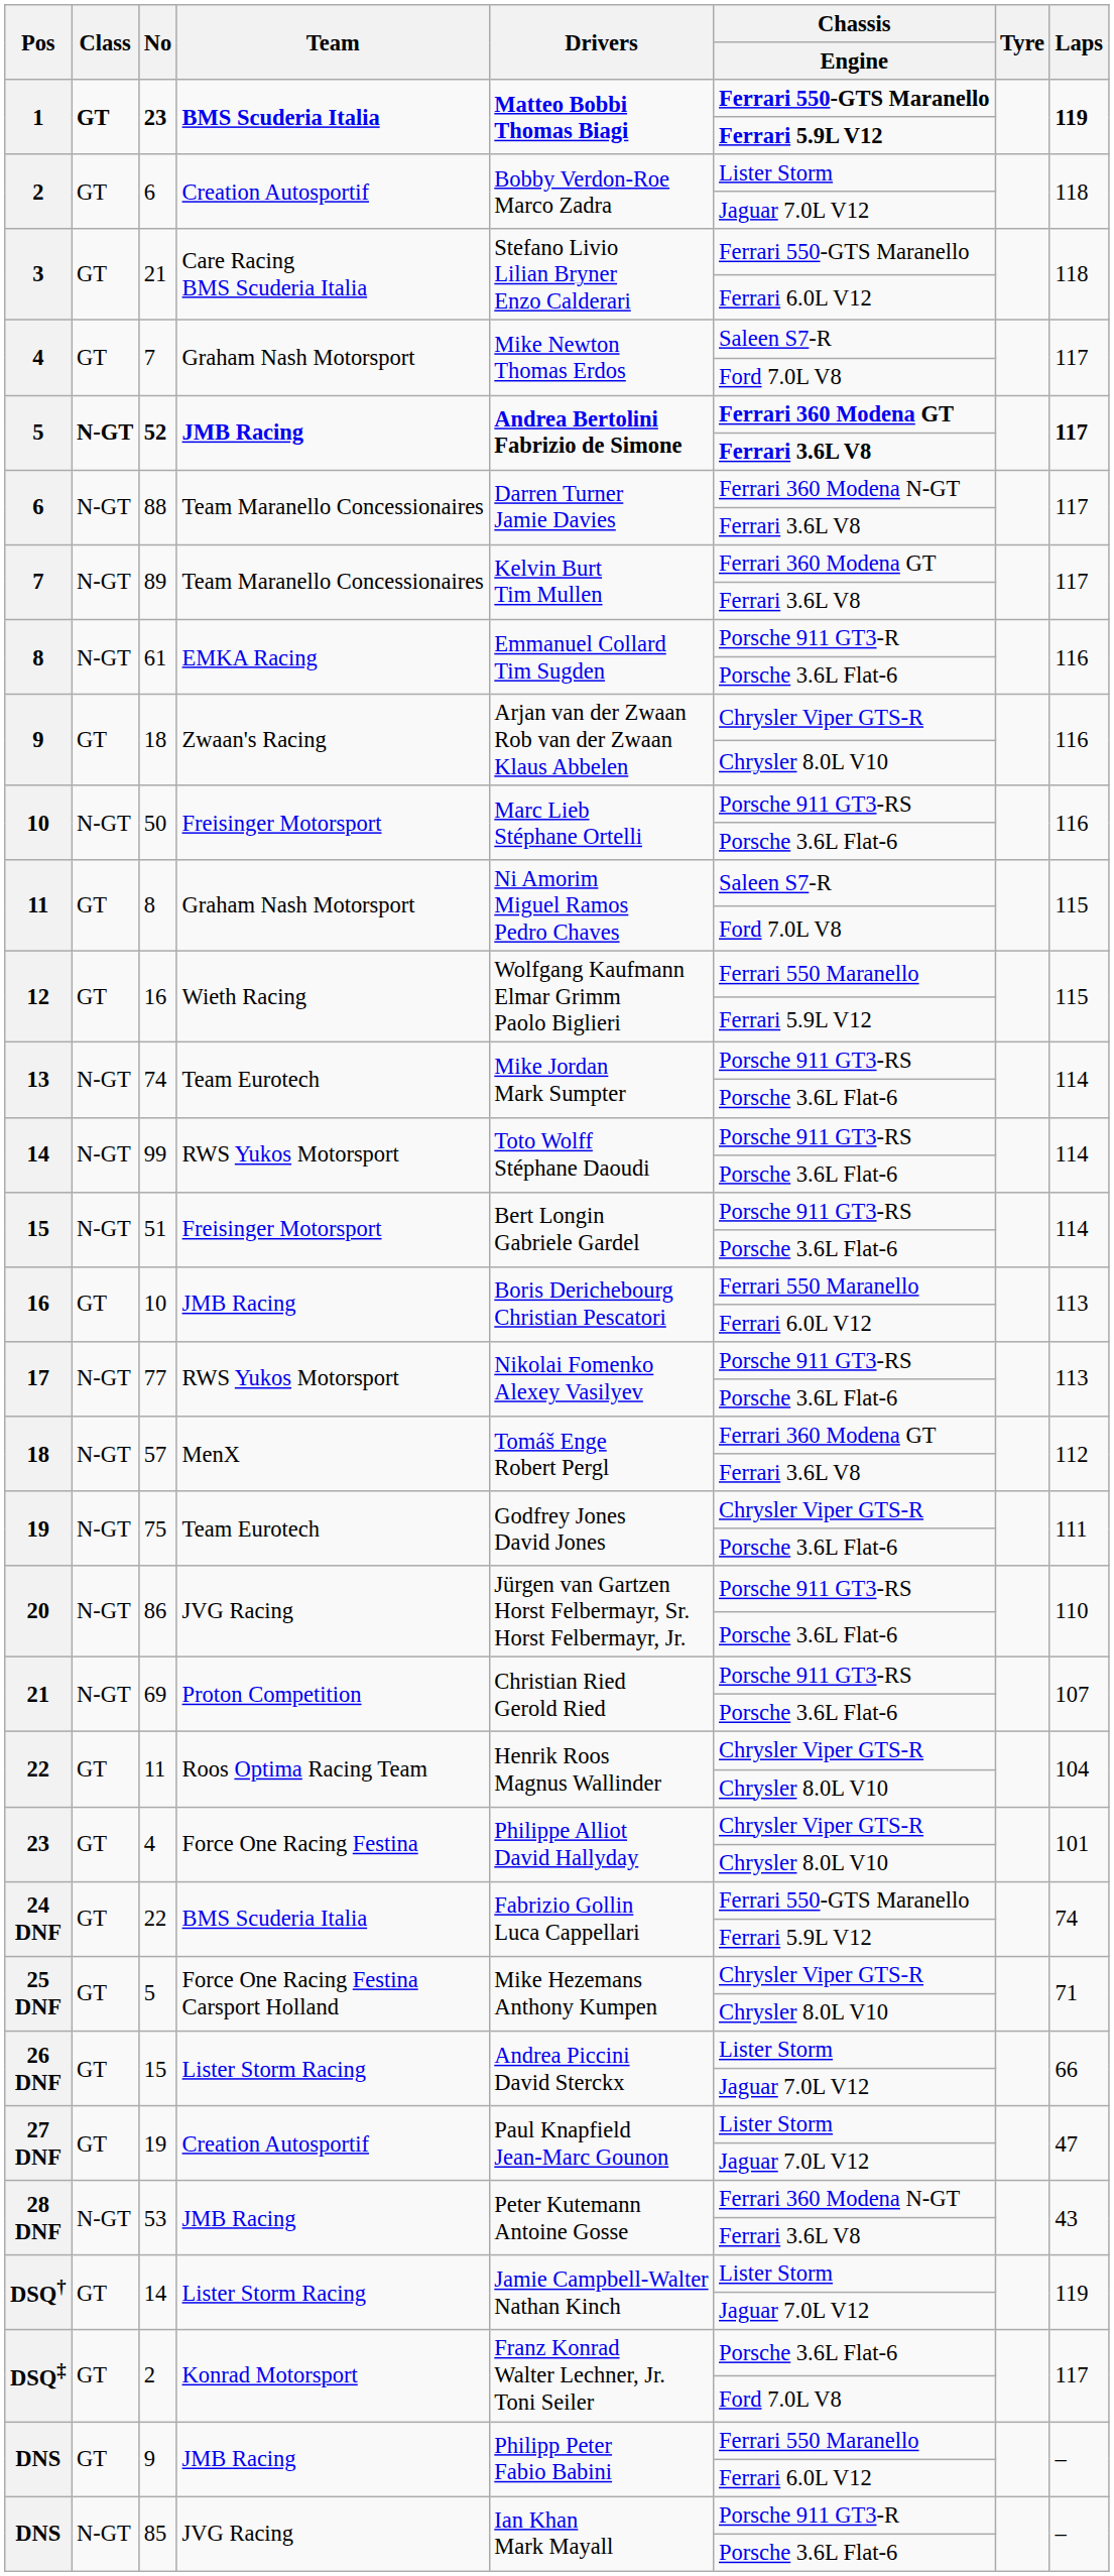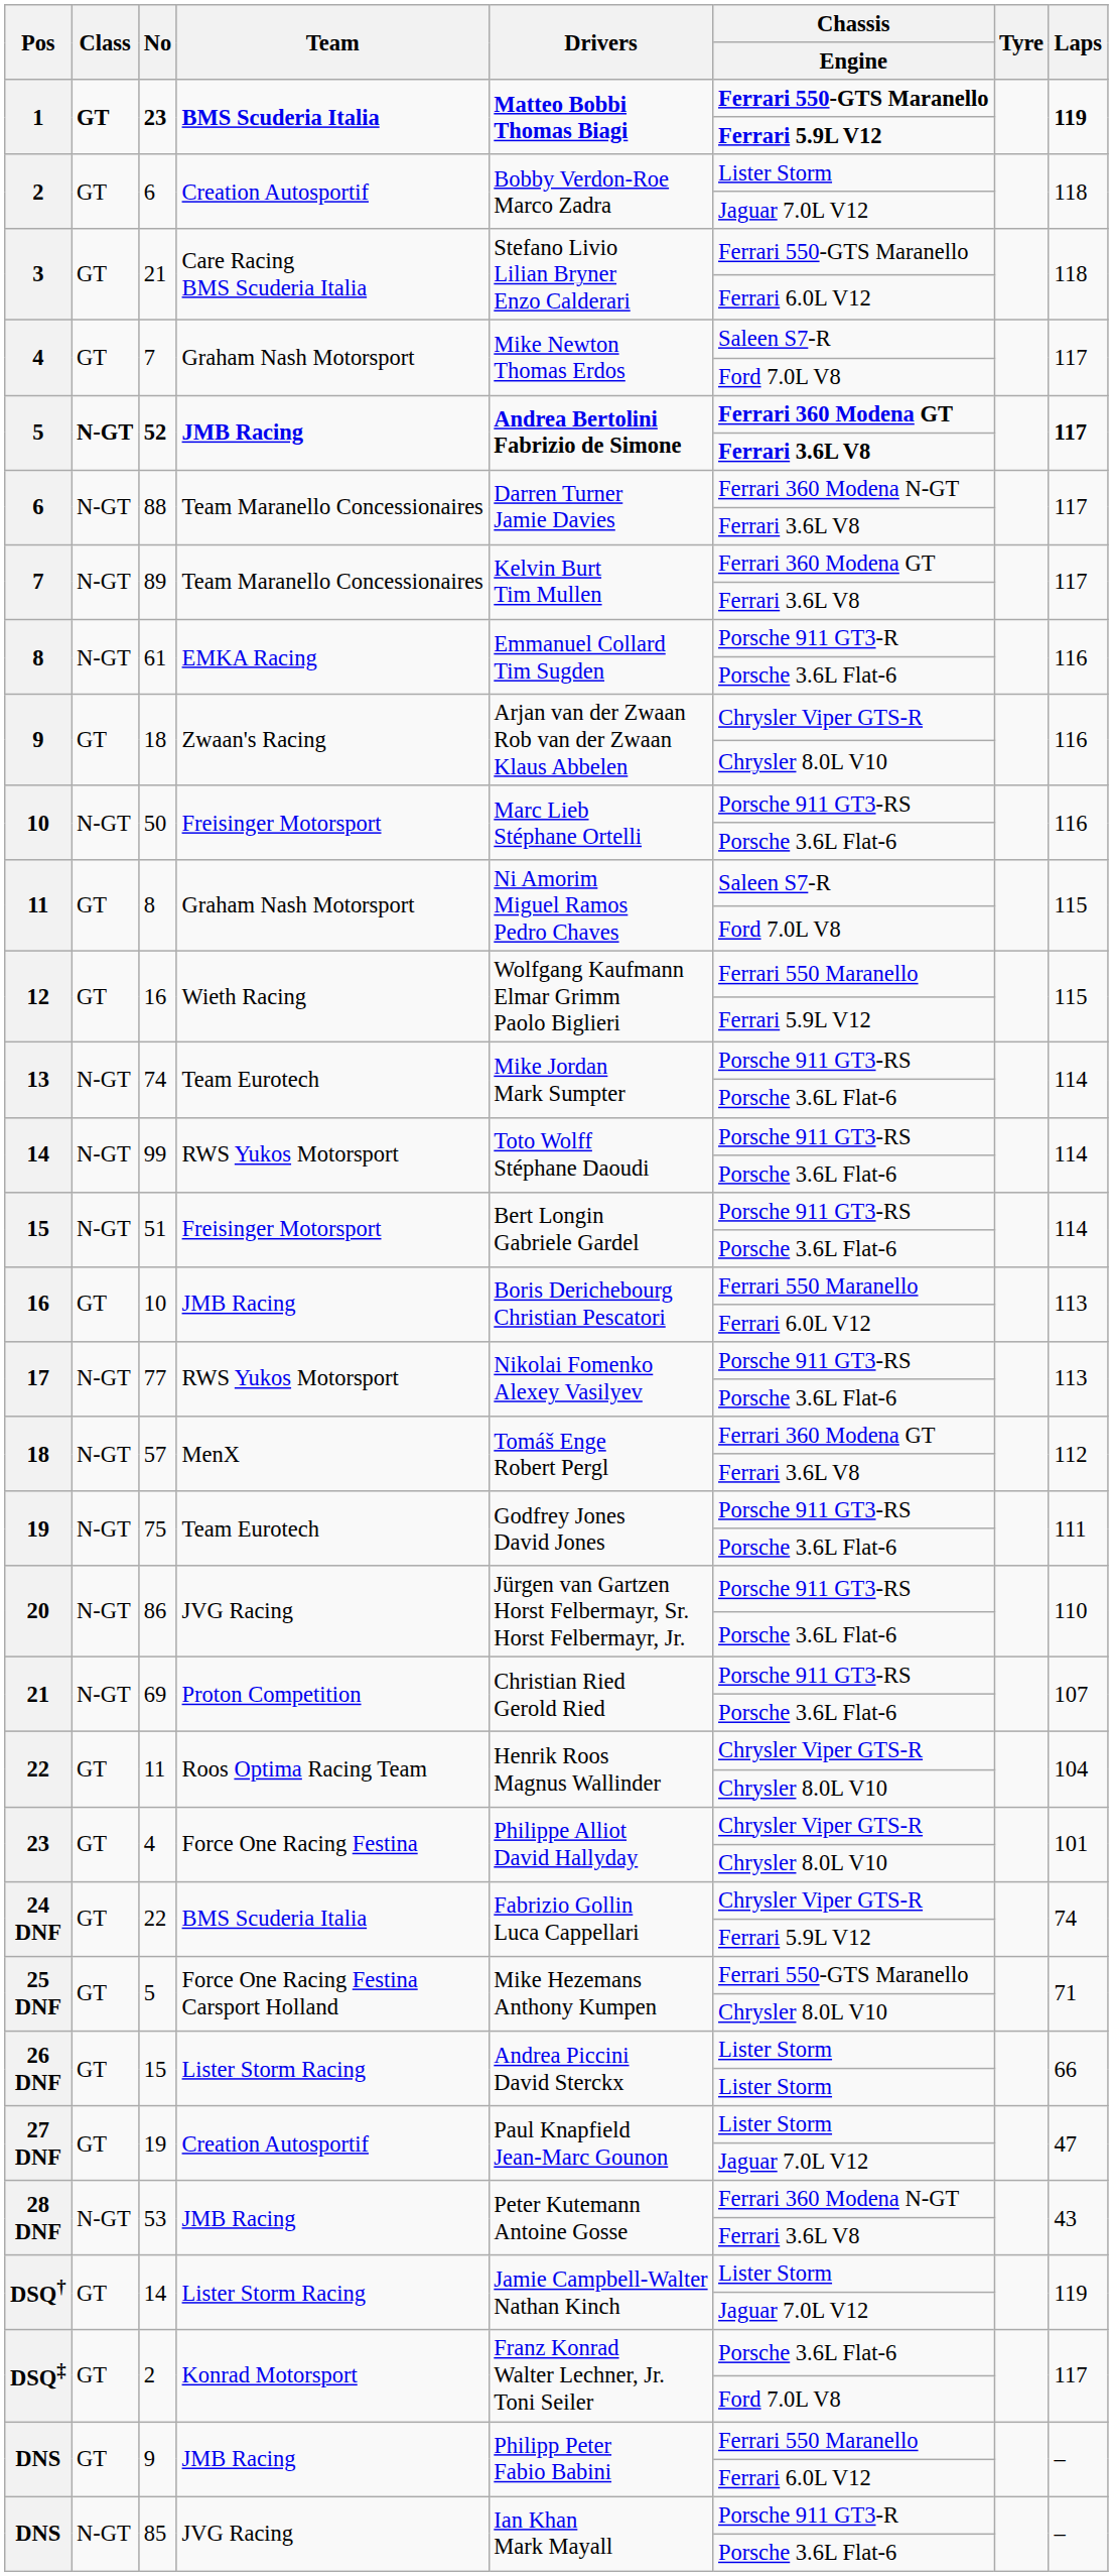row 39 | Chassis / Engine: Chrysler Viper GTS-R -> Porsche 911 GT3-RS
row 49 | Chassis / Engine: Ferrari 550-GTS Maranello -> Chrysler Viper GTS-R
row 51 | Chassis / Engine: Chrysler Viper GTS-R -> Ferrari 550-GTS Maranello
row 54 | Chassis / Engine: Jaguar 7.0L V12 -> Lister Storm
